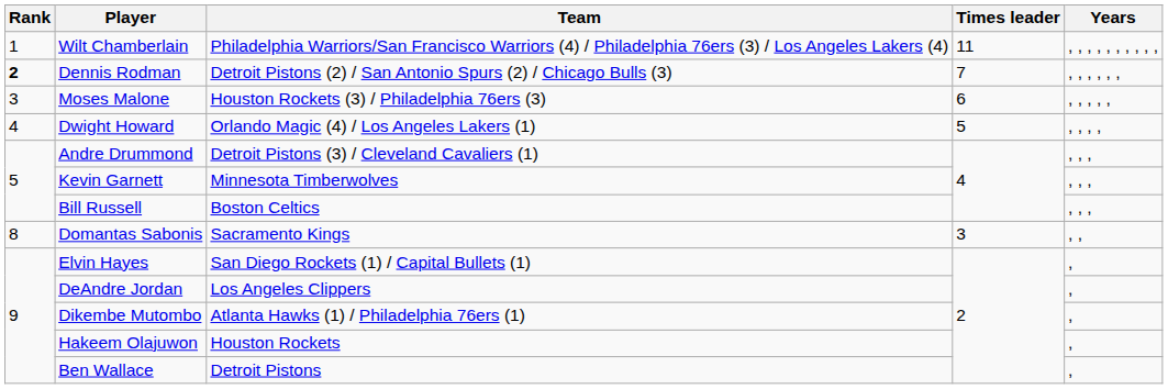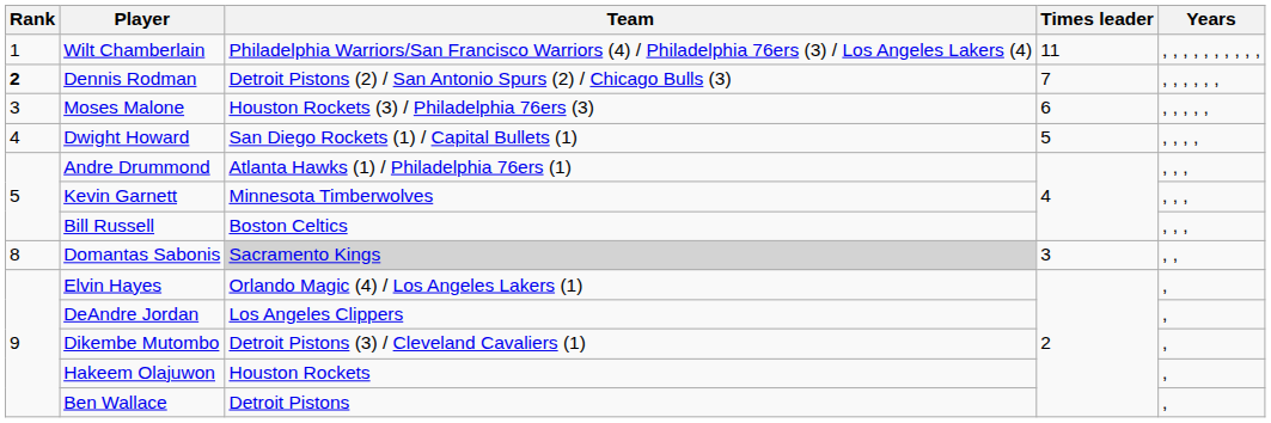Dwight Howard | Team: Orlando Magic (4) / Los Angeles Lakers (1) -> San Diego Rockets (1) / Capital Bullets (1)
Andre Drummond | Team: Detroit Pistons (3) / Cleveland Cavaliers (1) -> Atlanta Hawks (1) / Philadelphia 76ers (1)
Domantas Sabonis | Team: no background -> lightgrey background
Elvin Hayes | Team: San Diego Rockets (1) / Capital Bullets (1) -> Orlando Magic (4) / Los Angeles Lakers (1)
Dikembe Mutombo | Team: Atlanta Hawks (1) / Philadelphia 76ers (1) -> Detroit Pistons (3) / Cleveland Cavaliers (1)
